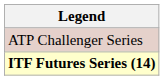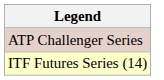row 3 | column 1: bold -> normal
